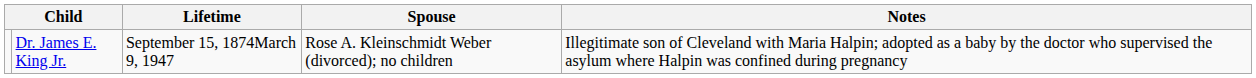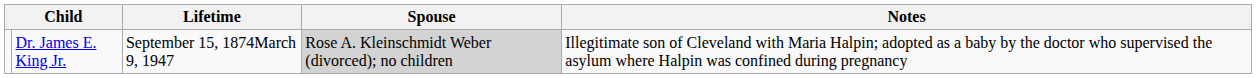Dr. James E. King Jr. | Spouse: no background -> lightgrey background
